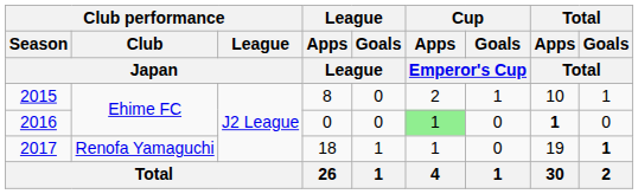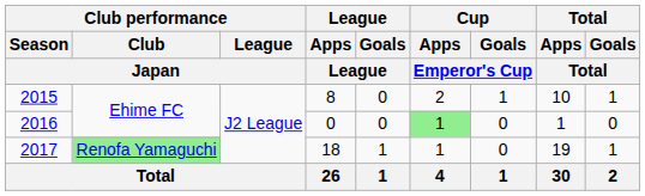2016 | Total / Apps / Total: bold -> normal
2017 | Club performance / Club / Japan: no background -> lightgreen background
2017 | Total / Goals / Total: bold -> normal
